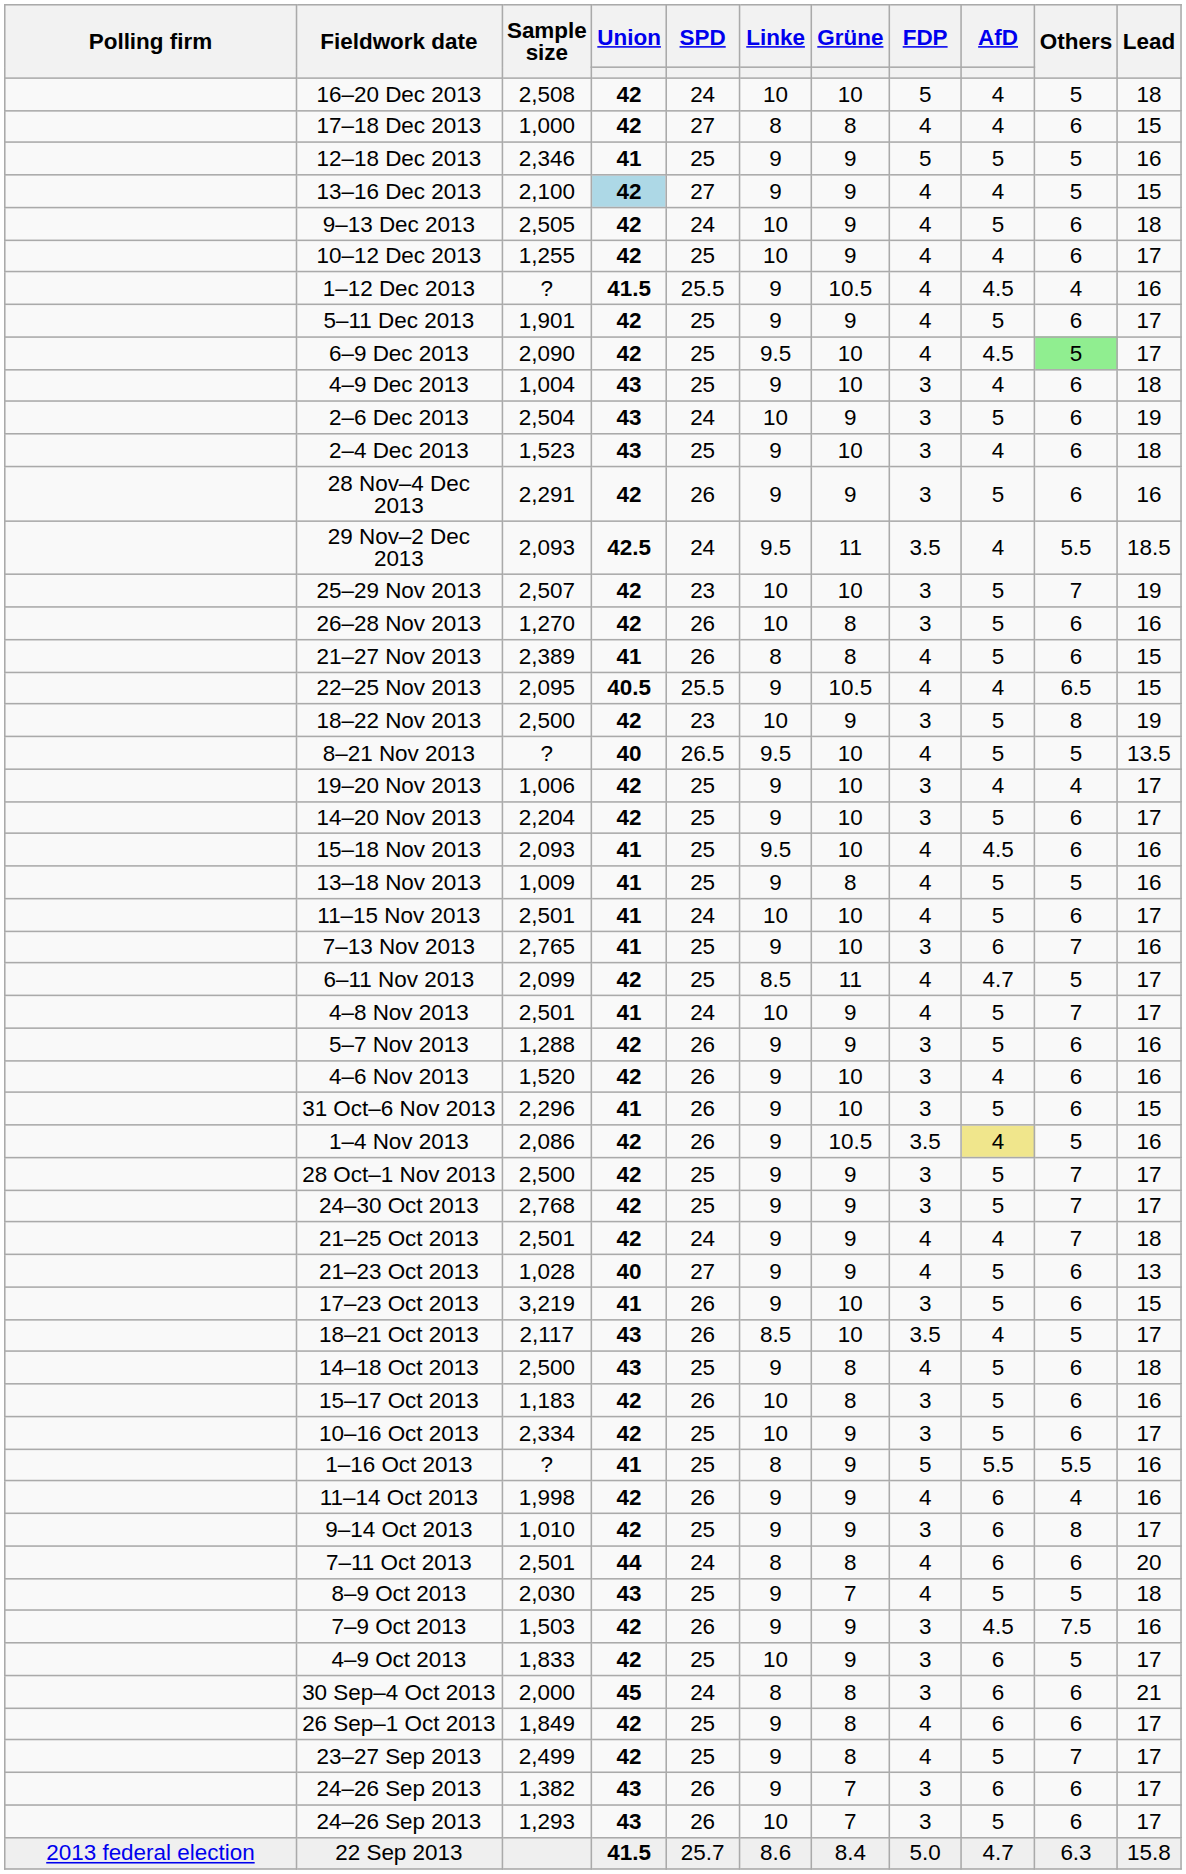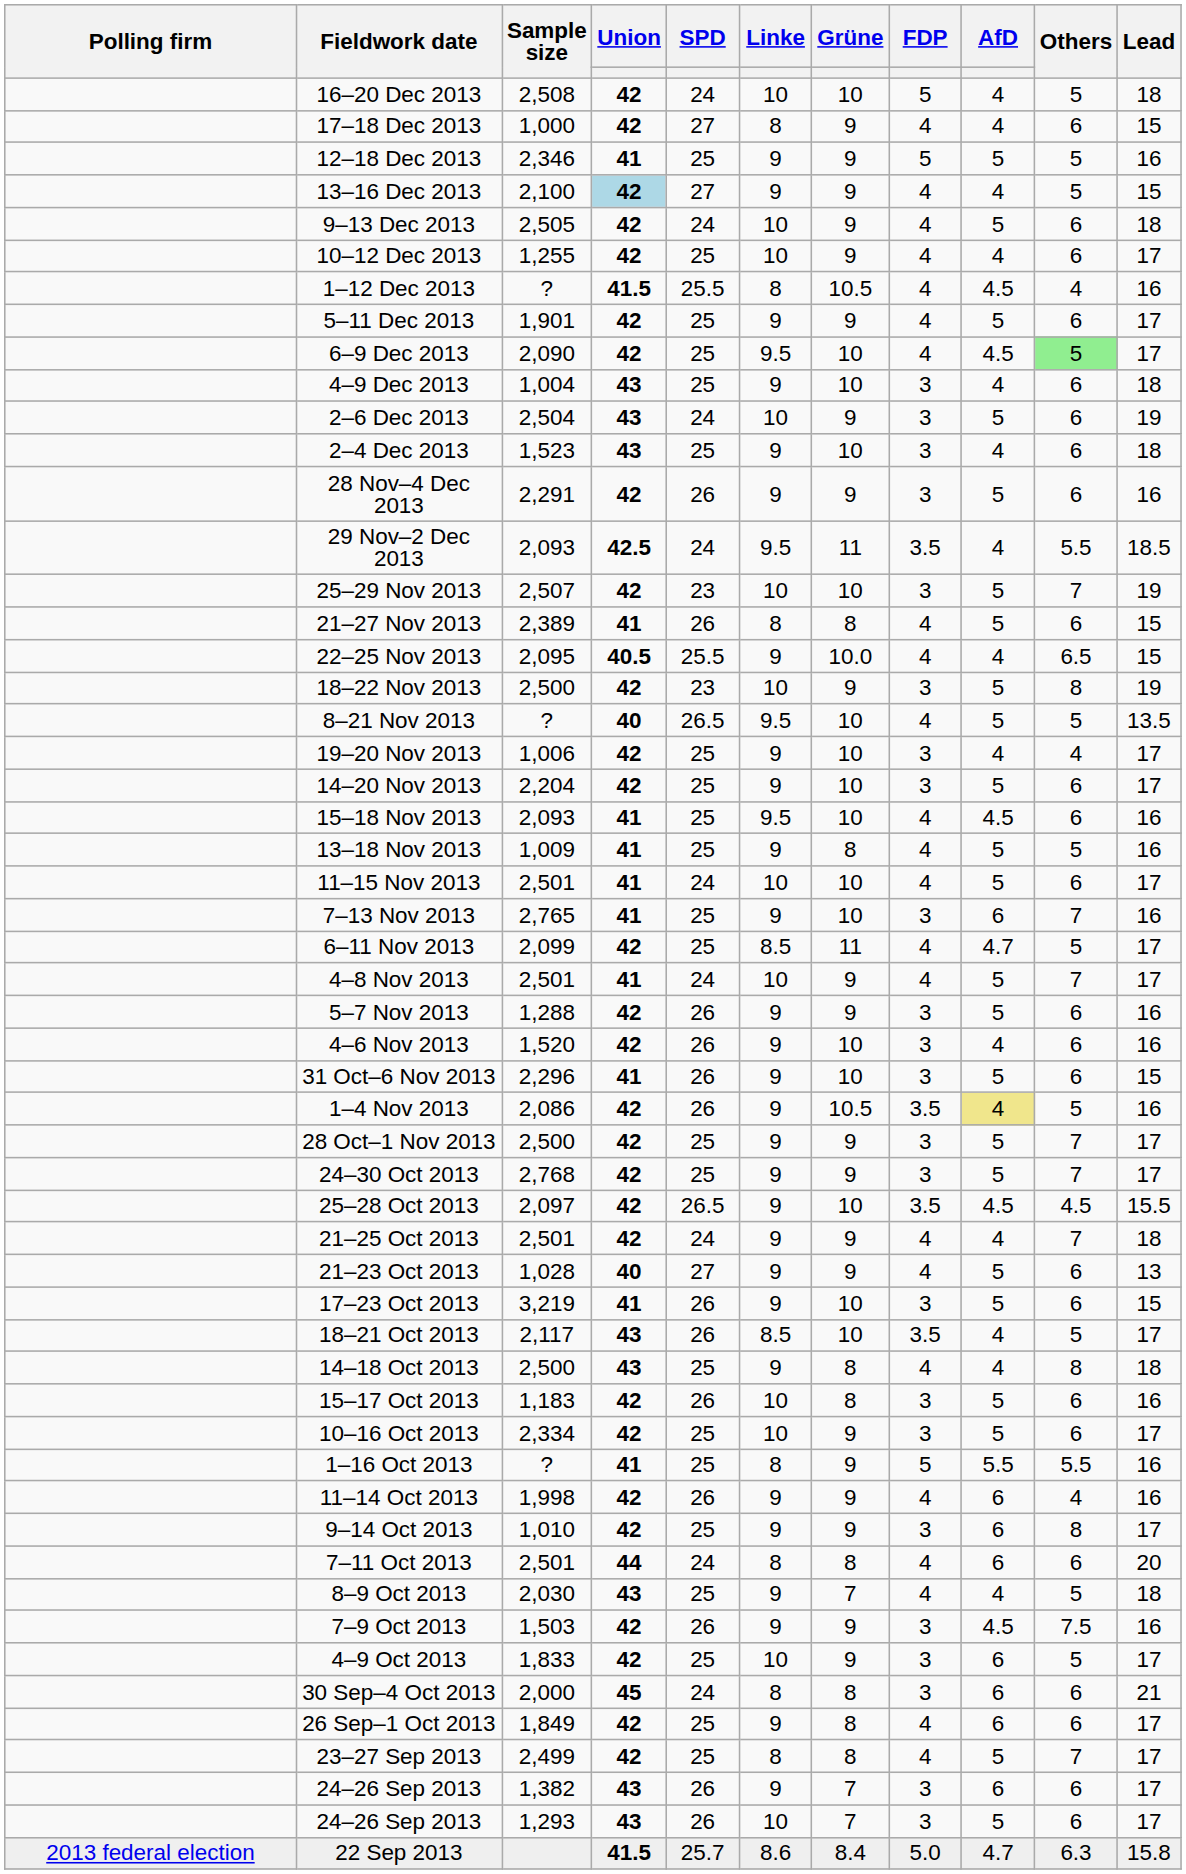17–18 Dec 2013 | Grüne: 8 -> 9
1–12 Dec 2013 | Linke: 9 -> 8
- row: 26–28 Nov 2013 | 1,270 | 42 | 26 | 10 | 8 | 3 | 5 | 6 | 16
22–25 Nov 2013 | Grüne: 10.5 -> 10.0
+ row: 25–28 Oct 2013 | 2,097 | 42 | 26.5 | 9 | 10 | 3.5 | 4.5 | 4.5 | 15.5
14–18 Oct 2013 | AfD: 5 -> 4
14–18 Oct 2013 | Others: 6 -> 8
8–9 Oct 2013 | AfD: 5 -> 4
23–27 Sep 2013 | Linke: 9 -> 8
